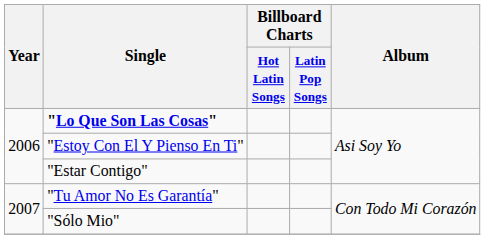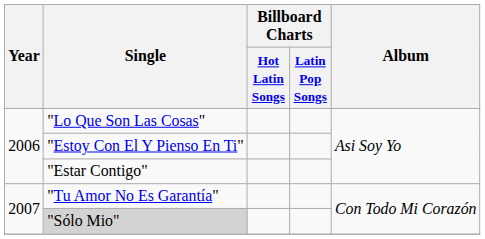"Lo Que Son Las Cosas" | Single: bold -> normal
"Sólo Mio" | Single: no background -> lightgrey background
